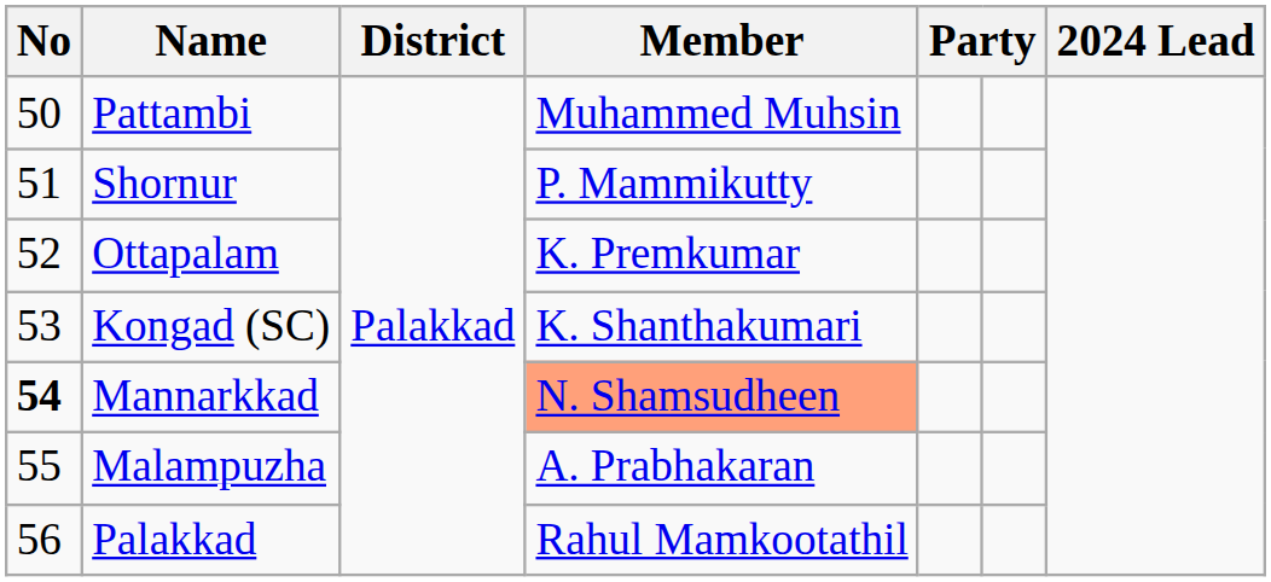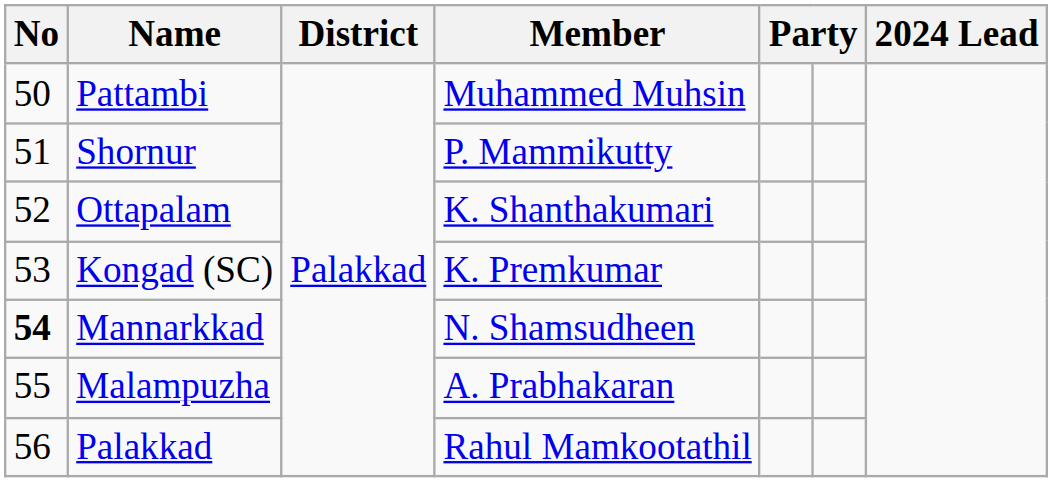Ottapalam | Member: K. Premkumar -> K. Shanthakumari
Kongad (SC) | Member: K. Shanthakumari -> K. Premkumar
Mannarkkad | Member: lightsalmon background -> no background
